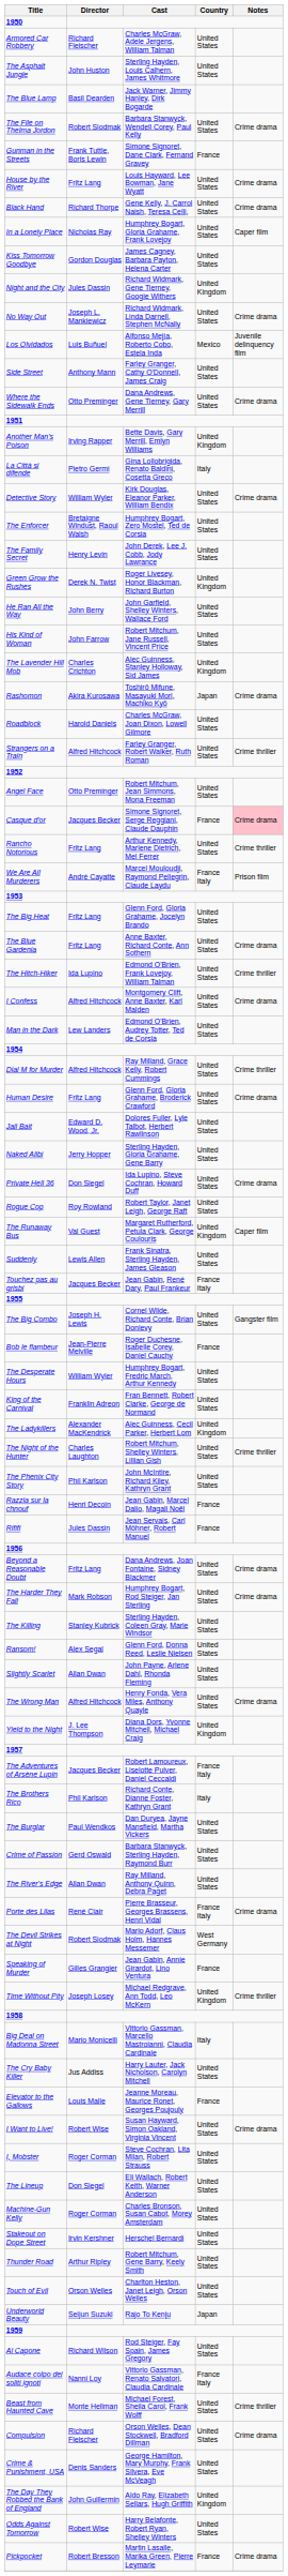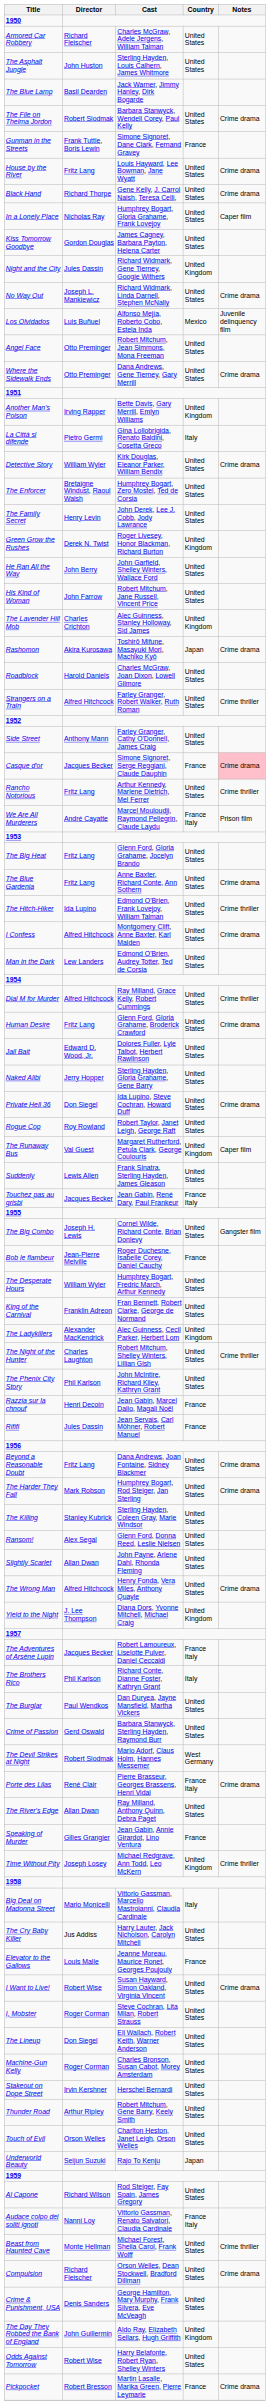rows swapped: Side Street <-> Angel Face
rows swapped: The Devil Strikes at Night <-> The River's Edge
